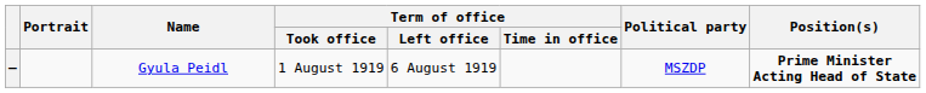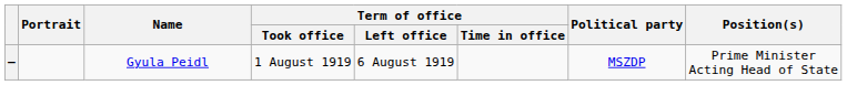— | Position(s): bold -> normal
